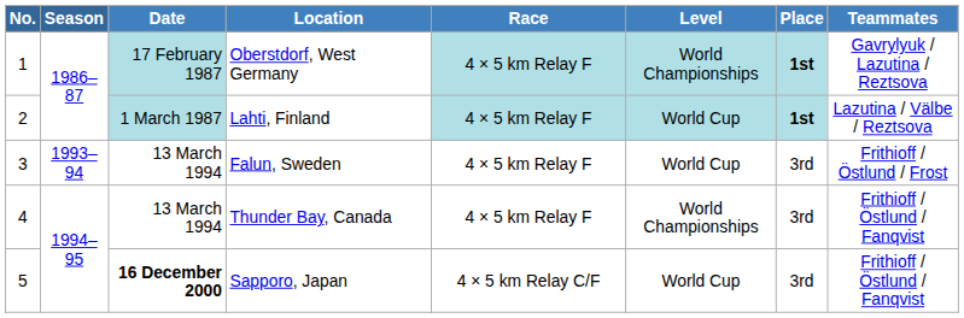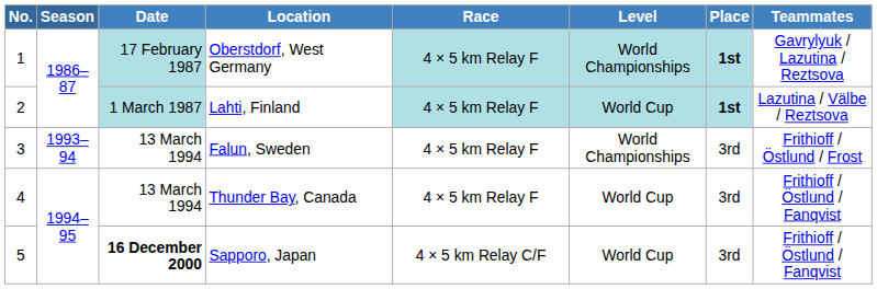Falun, Sweden | Level: World Cup -> World Championships
Thunder Bay, Canada | Level: World Championships -> World Cup
